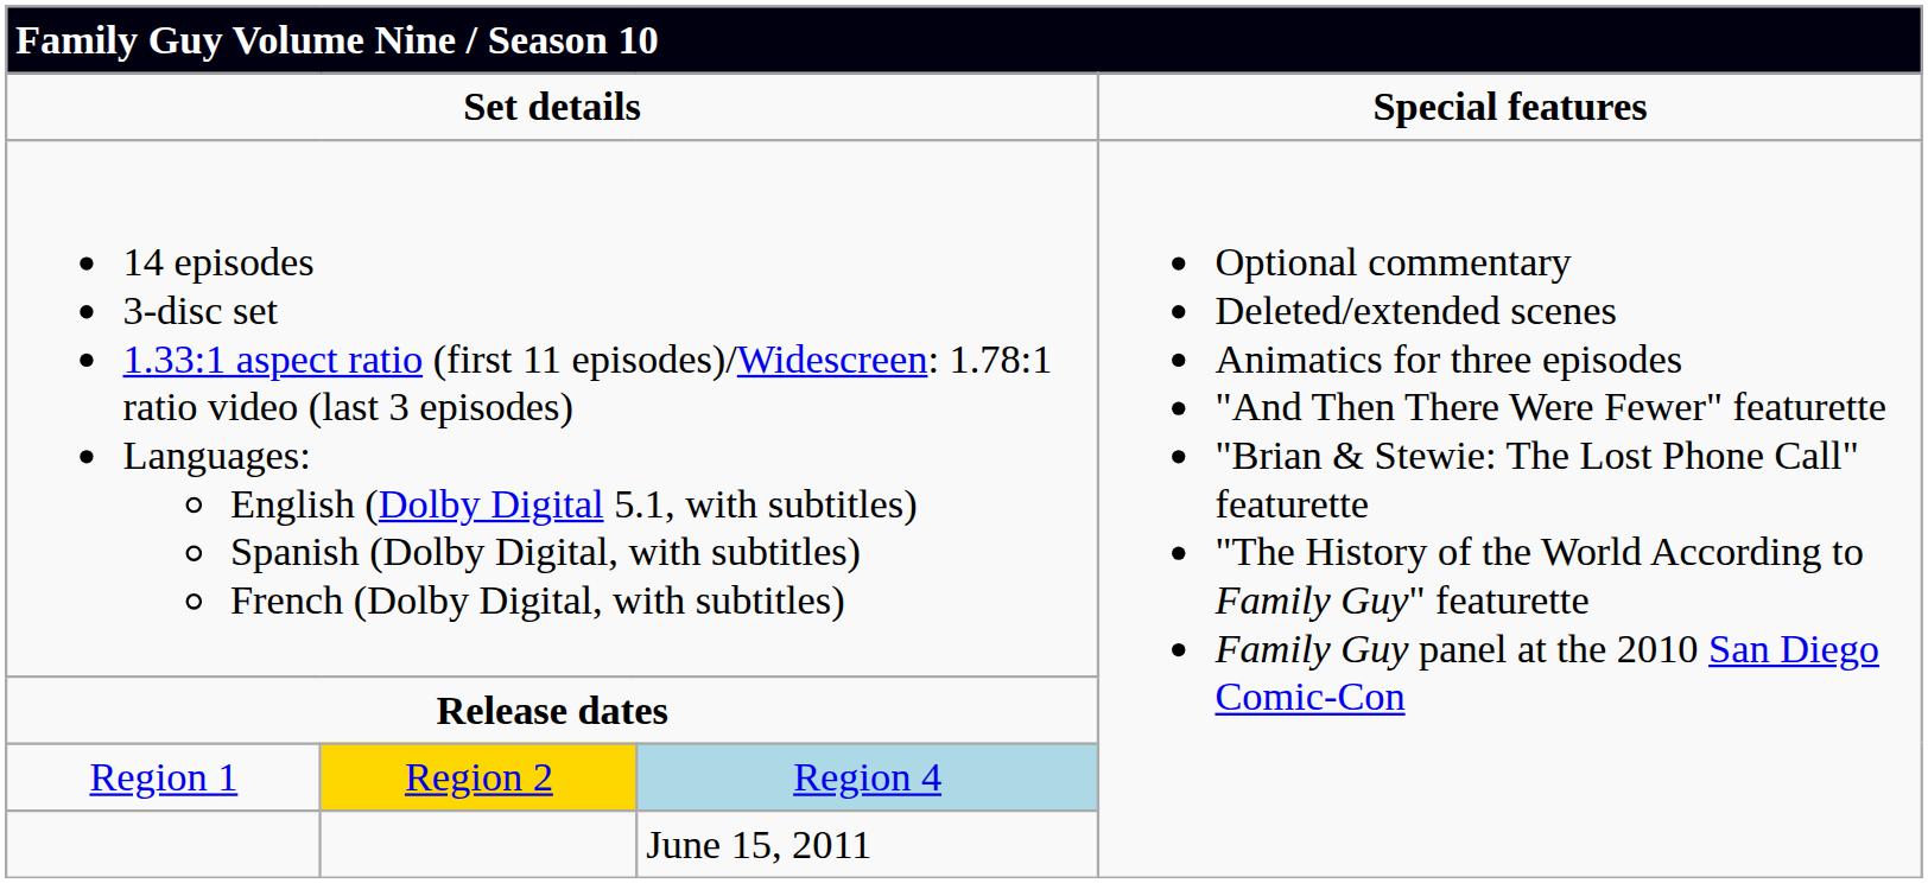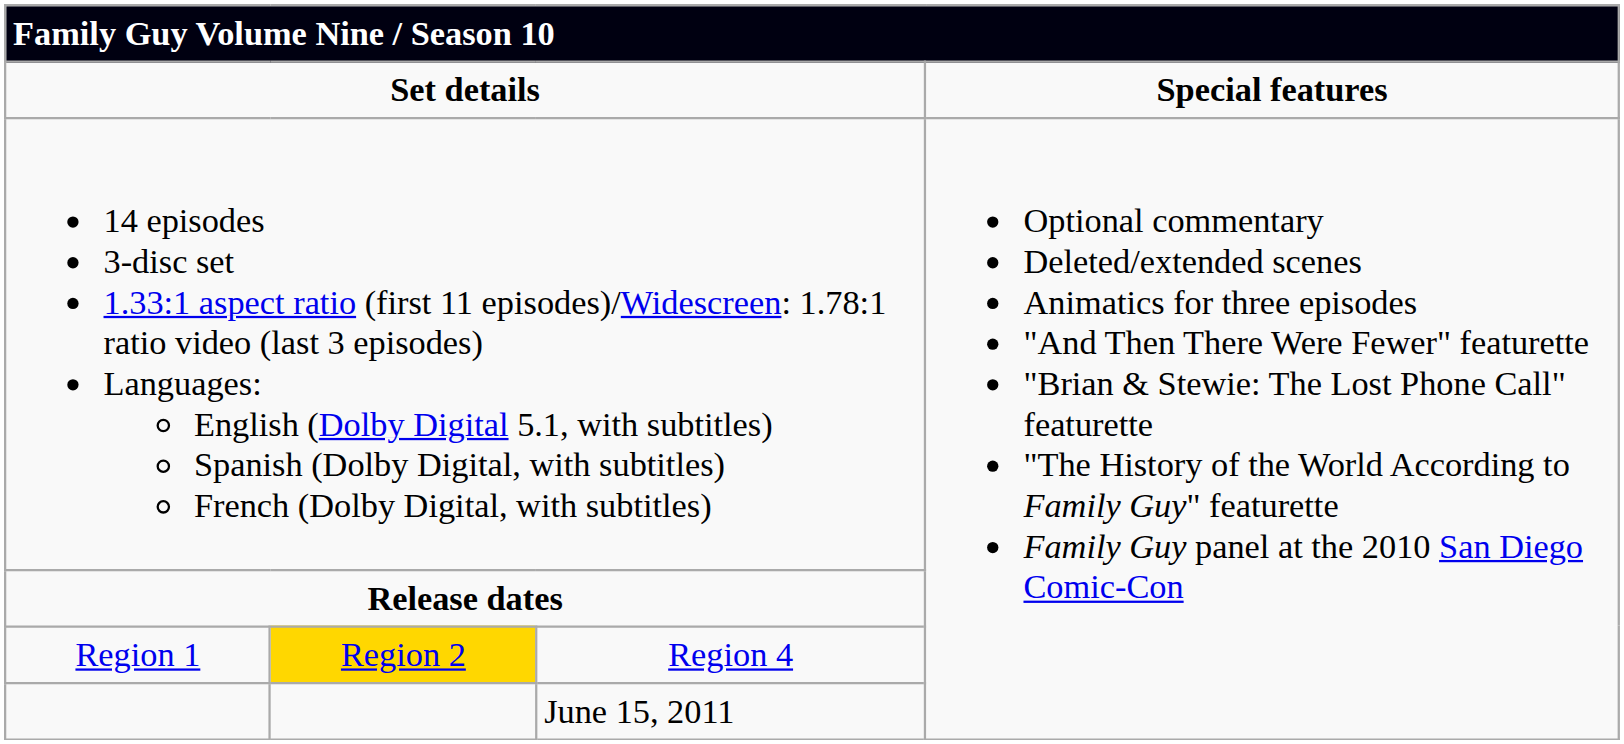Region 1 | column 3: lightblue background -> no background
